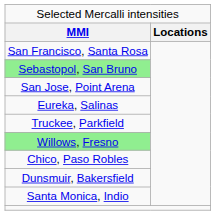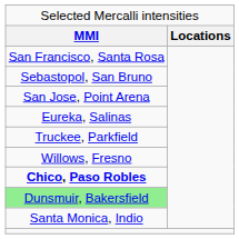Sebastopol, San Bruno | column 1: lightgreen background -> no background
Willows, Fresno | column 1: lightgreen background -> no background
Chico, Paso Robles | column 1: normal -> bold
Dunsmuir, Bakersfield | column 1: no background -> lightgreen background
